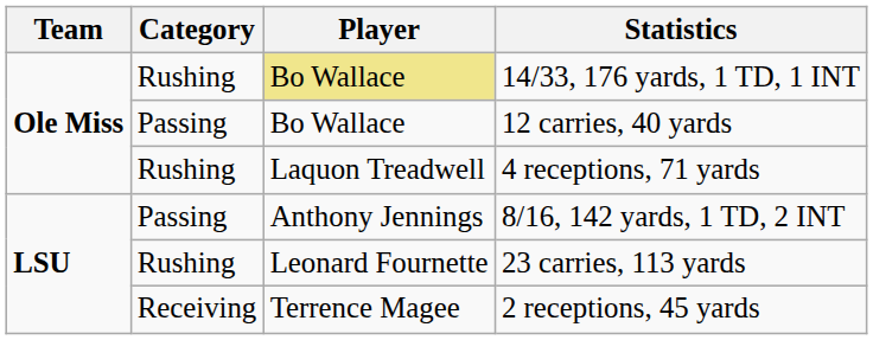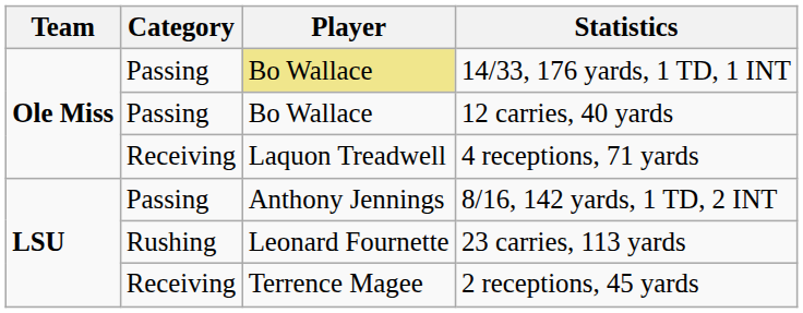14/33, 176 yards, 1 TD, 1 INT | Category: Rushing -> Passing
4 receptions, 71 yards | Category: Rushing -> Receiving
